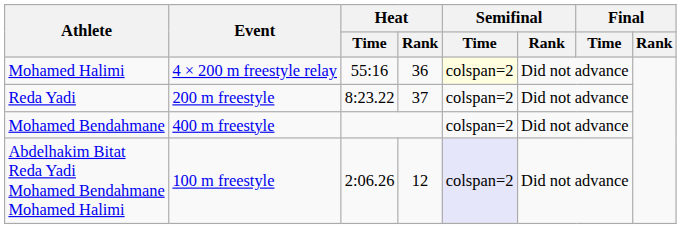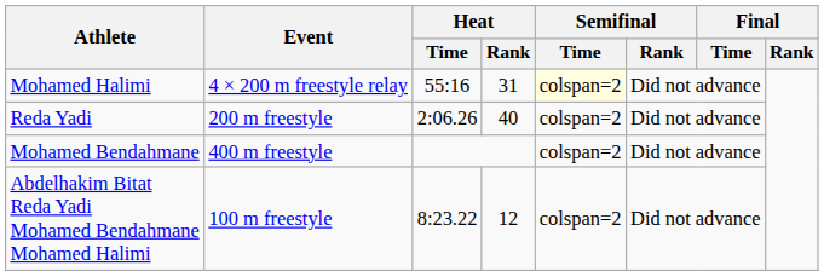Mohamed Halimi | Heat / Rank: 36 -> 31
Reda Yadi | Heat / Time: 8:23.22 -> 2:06.26
Reda Yadi | Heat / Rank: 37 -> 40
Abdelhakim Bitat Reda Yadi Mohamed Bendahmane Mohamed Halimi | Heat / Time: 2:06.26 -> 8:23.22
Abdelhakim Bitat Reda Yadi Mohamed Bendahmane Mohamed Halimi | Semifinal / Time: lavender background -> no background
